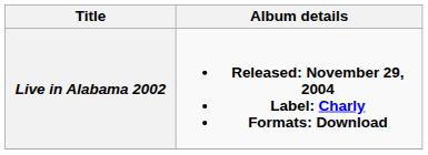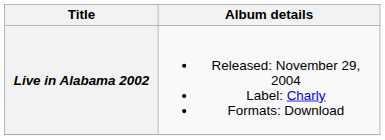Live in Alabama 2002 | Album details: bold -> normal
